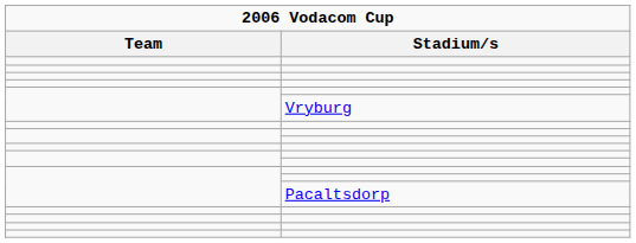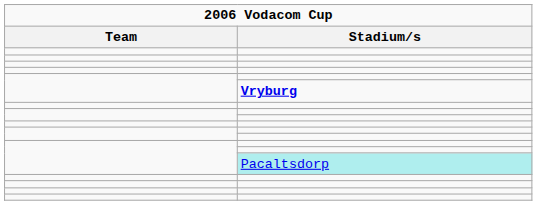Vryburg | Stadium/s: normal -> bold
Pacaltsdorp | Stadium/s: no background -> paleturquoise background
